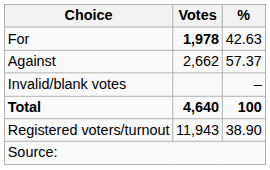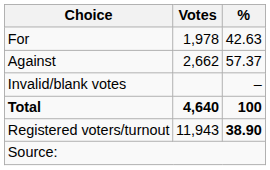For | Votes: bold -> normal
Registered voters/turnout | %: normal -> bold
